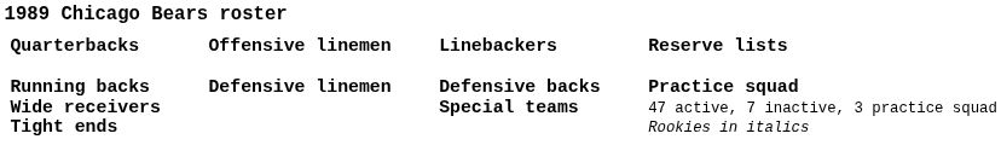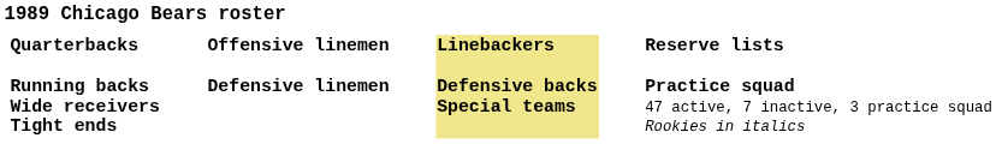Quarterbacks Running backs Wide receivers Tight ends | column 3: no background -> khaki background
